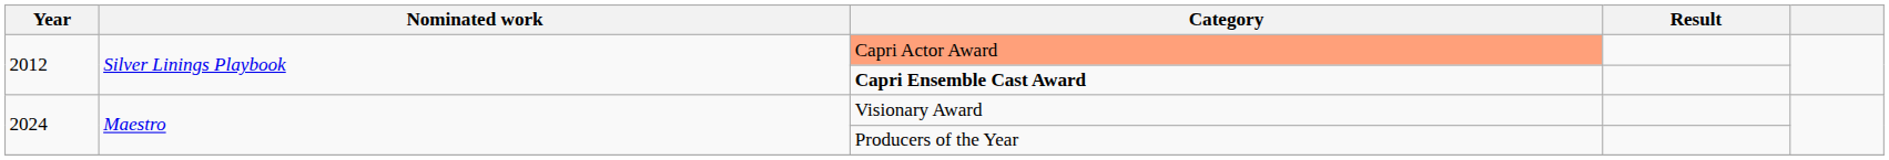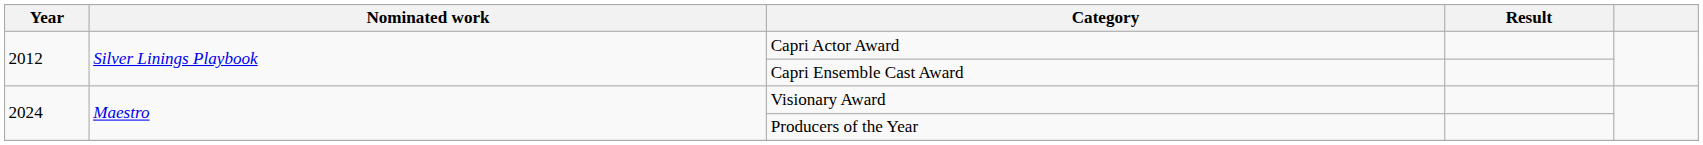Capri Actor Award | Category: lightsalmon background -> no background
Capri Ensemble Cast Award | Category: bold -> normal
